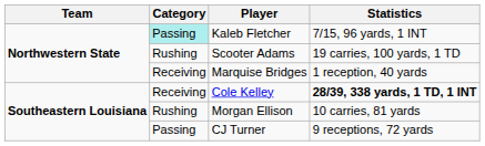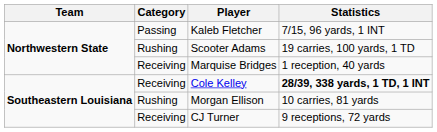Kaleb Fletcher | Category: paleturquoise background -> no background
CJ Turner | Category: Passing -> Receiving
